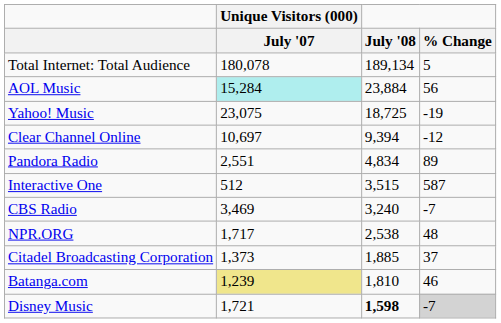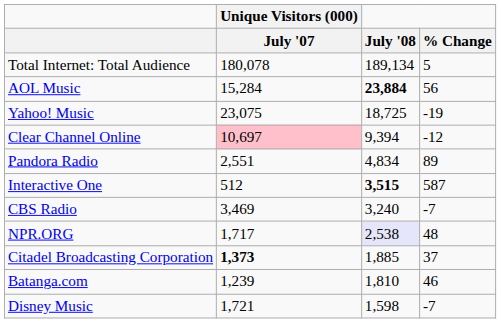AOL Music | Unique Visitors (000) / July '07: paleturquoise background -> no background
AOL Music | July '08: normal -> bold
Clear Channel Online | Unique Visitors (000) / July '07: no background -> pink background
Interactive One | July '08: normal -> bold
NPR.ORG | July '08: no background -> lavender background
Citadel Broadcasting Corporation | Unique Visitors (000) / July '07: normal -> bold
Batanga.com | Unique Visitors (000) / July '07: khaki background -> no background
Disney Music | July '08: bold -> normal
Disney Music | % Change: lightgrey background -> no background
